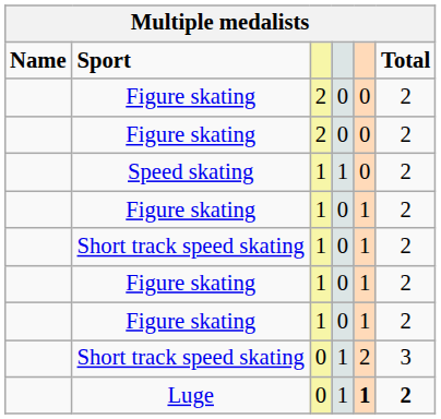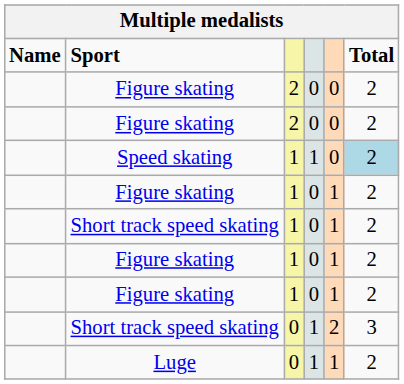Speed skating | Total: no background -> lightblue background
Luge | column 5: bold -> normal
Luge | Total: bold -> normal
